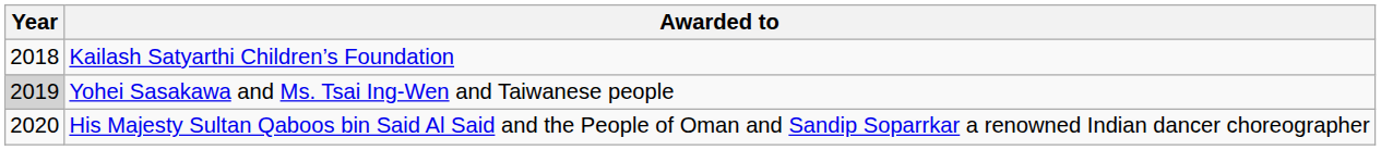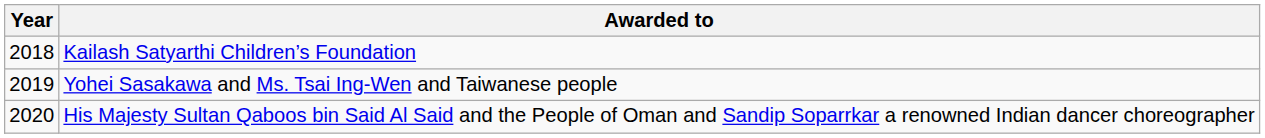Yohei Sasakawa and Ms. Tsai Ing-Wen and Taiwanese people | Year: lightgrey background -> no background
